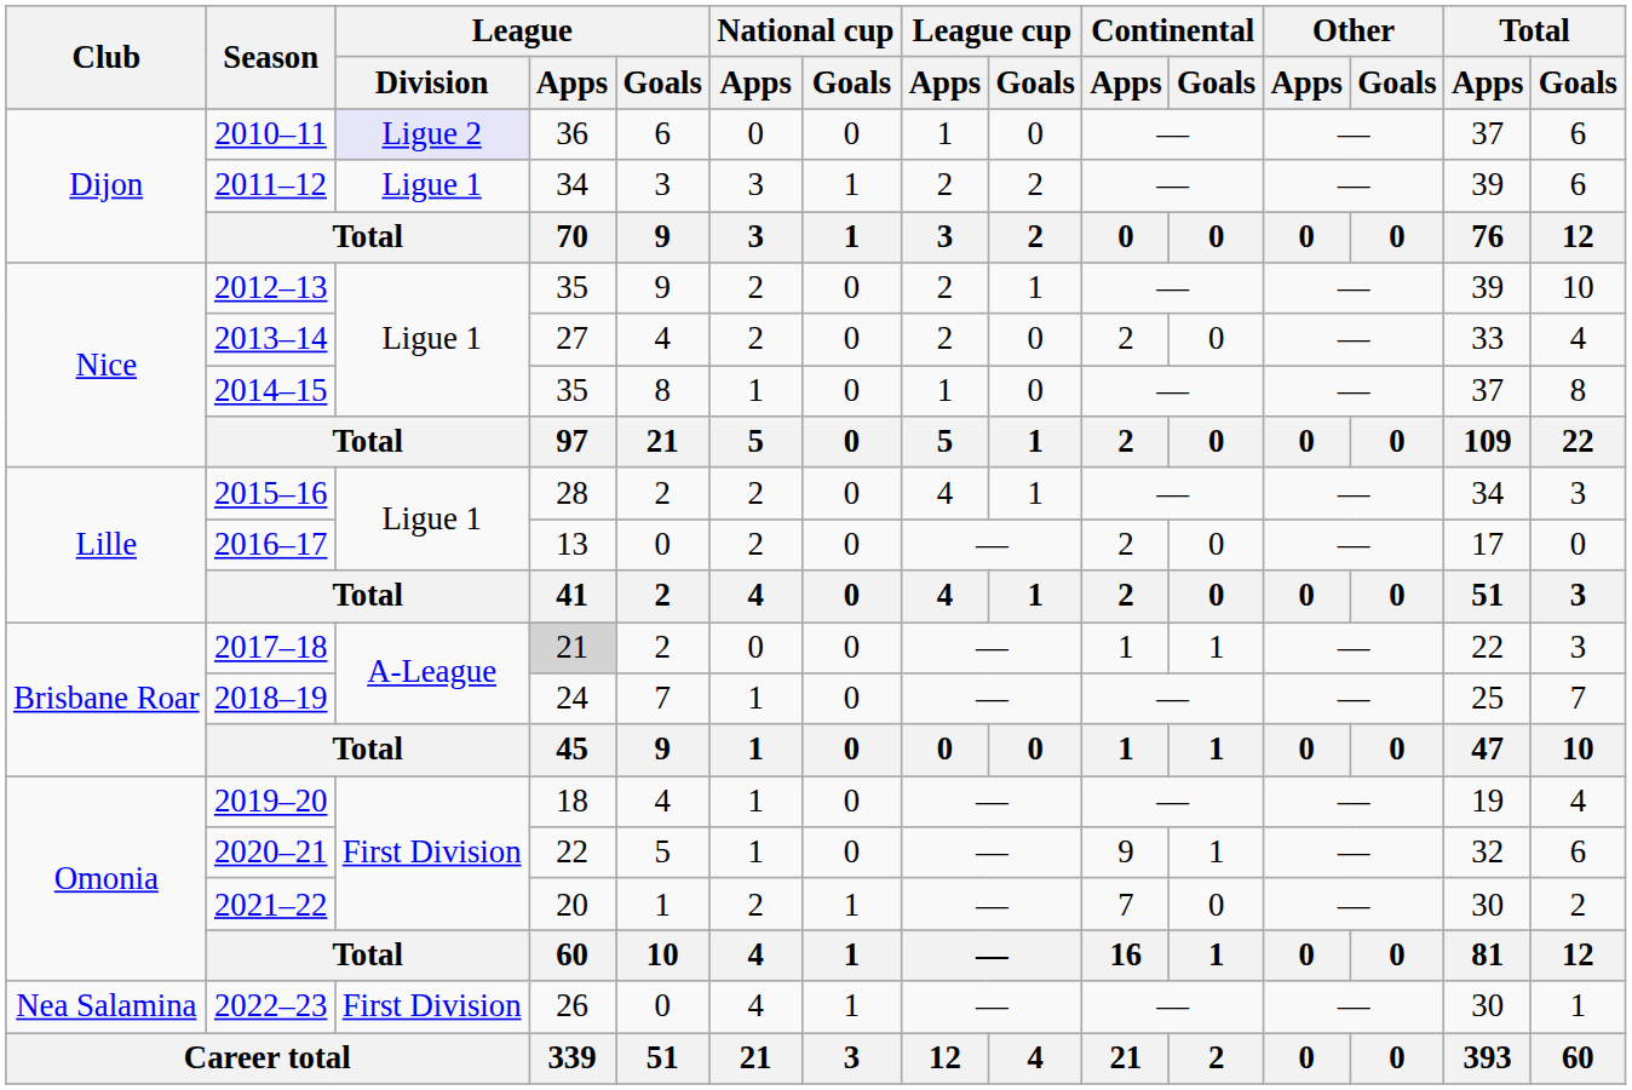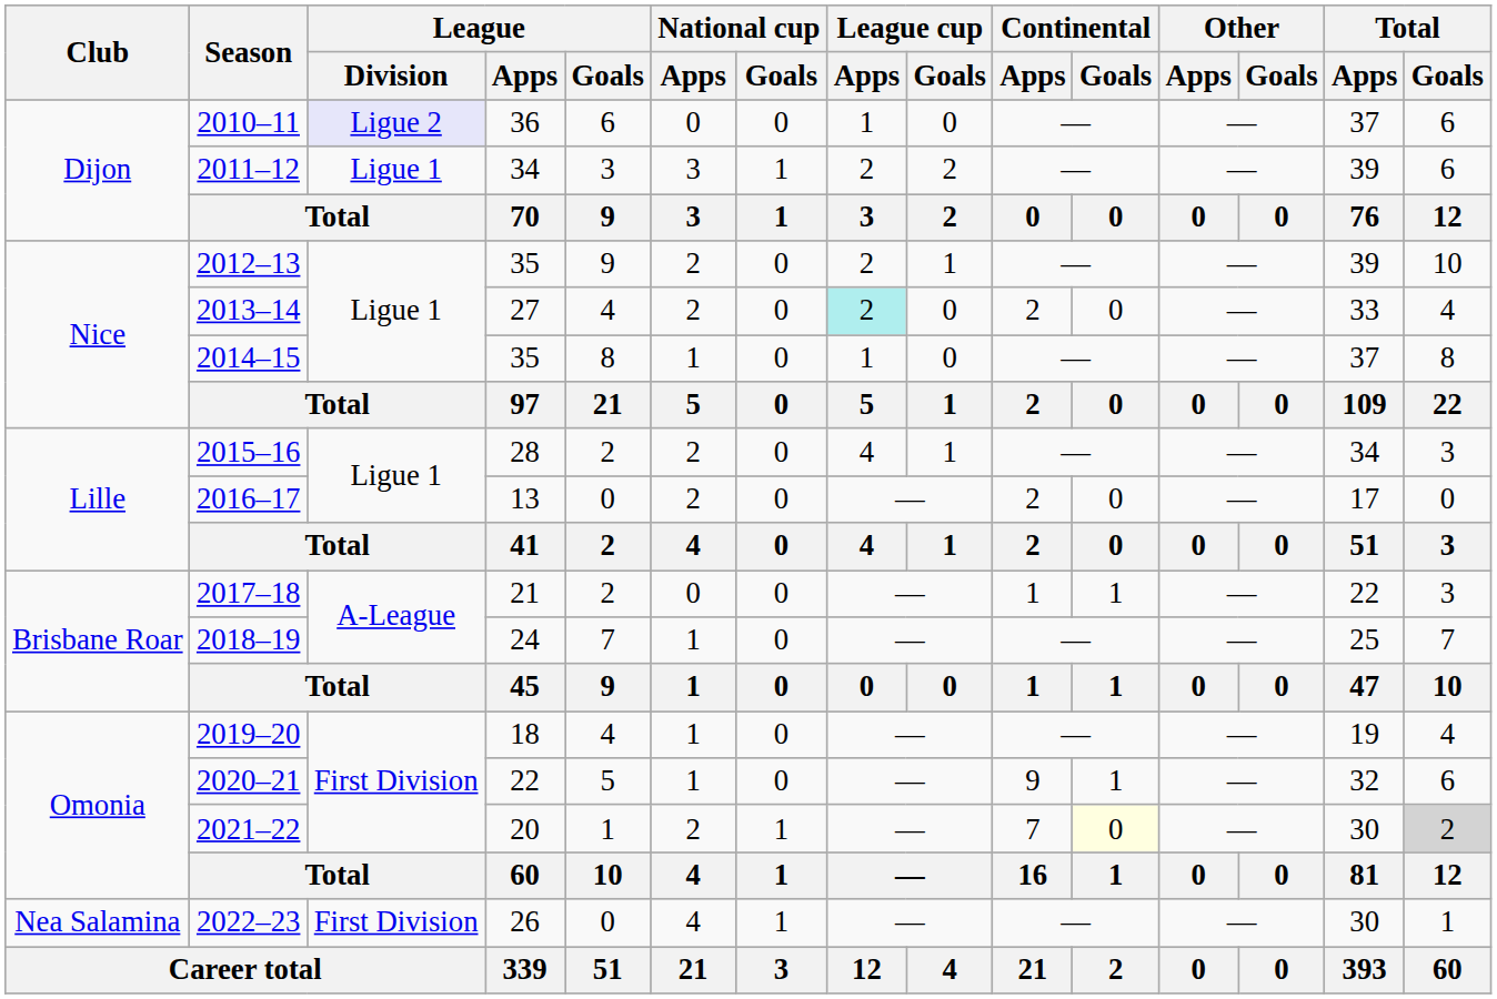2013–14 | League cup / Apps: no background -> paleturquoise background
2017–18 | League / Apps: lightgrey background -> no background
2021–22 | Continental / Goals: no background -> lightyellow background
2021–22 | Total / Goals: no background -> lightgrey background
